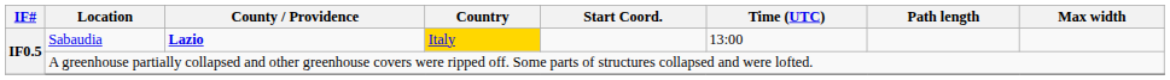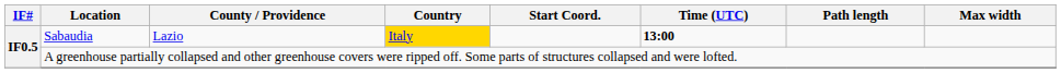Sabaudia | County / Providence: bold -> normal
Sabaudia | Time (UTC): normal -> bold
